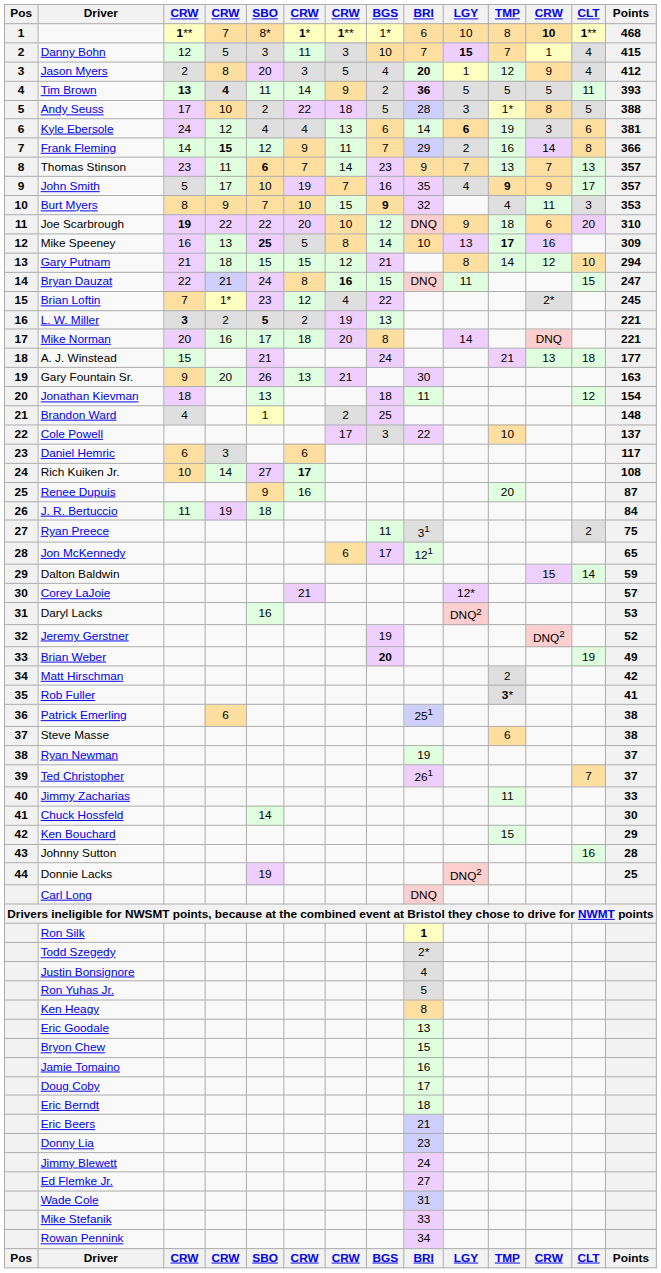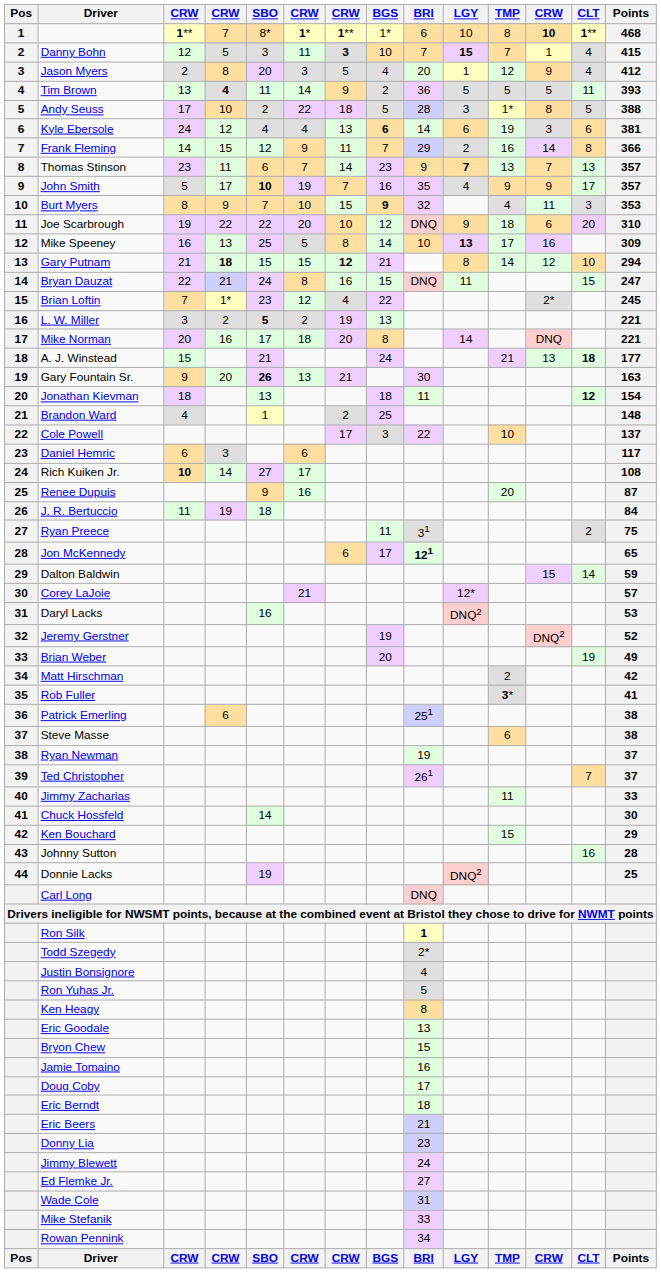Danny Bohn | column 7: normal -> bold
Jason Myers | BRI: bold -> normal
Tim Brown | column 3: bold -> normal
Tim Brown | BRI: bold -> normal
Kyle Ebersole | BGS: normal -> bold
Kyle Ebersole | LGY: bold -> normal
Frank Fleming | column 4: bold -> normal
Thomas Stinson | SBO: bold -> normal
Thomas Stinson | LGY: normal -> bold
John Smith | SBO: normal -> bold
John Smith | TMP: bold -> normal
Joe Scarbrough | column 3: bold -> normal
Mike Speeney | SBO: bold -> normal
Mike Speeney | LGY: normal -> bold
Mike Speeney | TMP: bold -> normal
Gary Putnam | column 4: normal -> bold
Gary Putnam | column 7: normal -> bold
Bryan Dauzat | column 7: bold -> normal
L. W. Miller | column 3: bold -> normal
A. J. Winstead | CLT: normal -> bold
Gary Fountain Sr. | SBO: normal -> bold
Jonathan Kievman | CLT: normal -> bold
Rich Kuiken Jr. | column 3: normal -> bold
Rich Kuiken Jr. | column 6: bold -> normal
Jon McKennedy | BRI: normal -> bold
Brian Weber | BGS: bold -> normal
